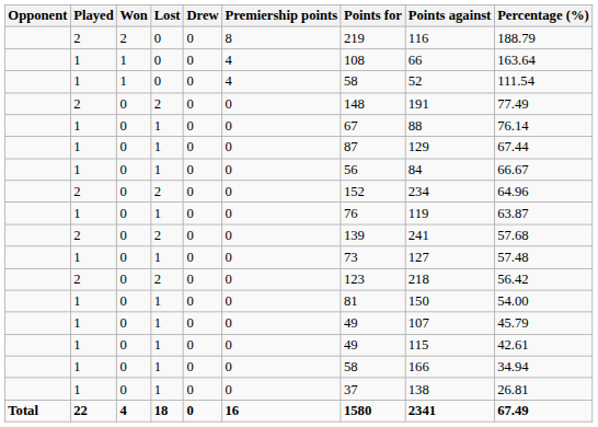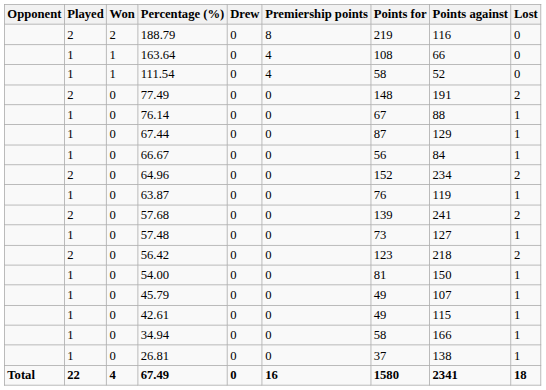columns swapped: Lost <-> Percentage (%)
